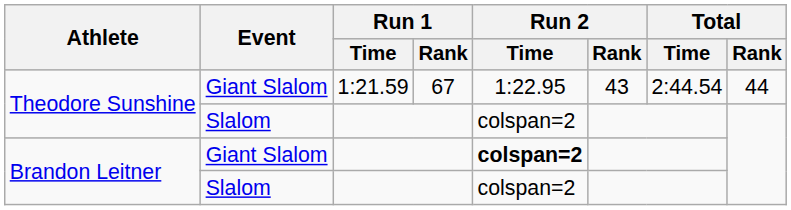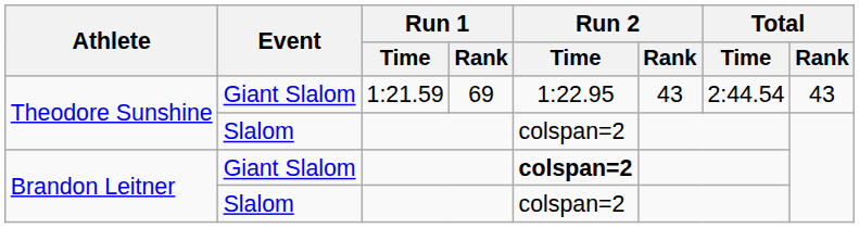Theodore Sunshine / Giant Slalom | Run 1 / Rank: 67 -> 69
Theodore Sunshine / Giant Slalom | Total / Rank: 44 -> 43
